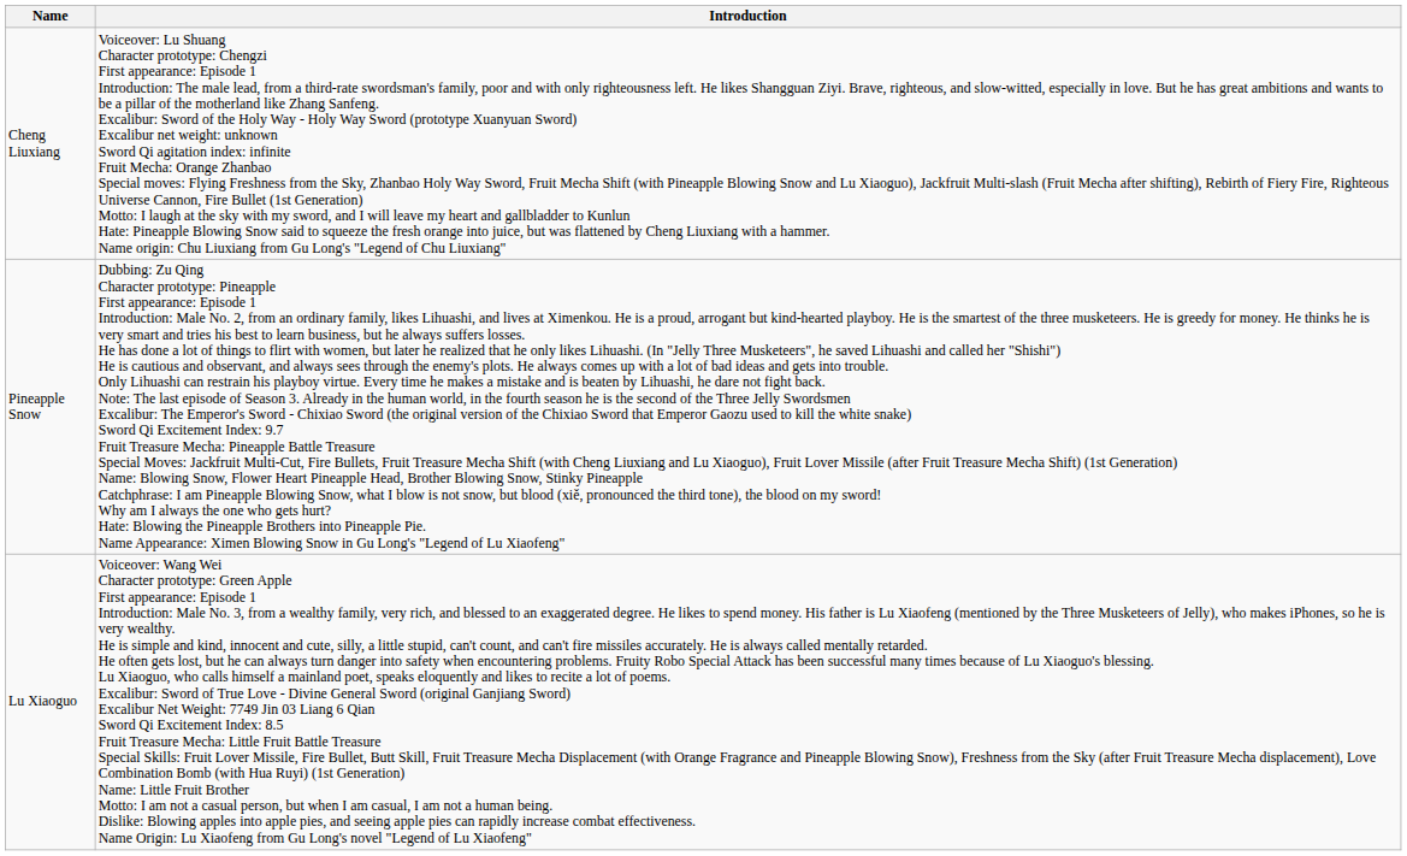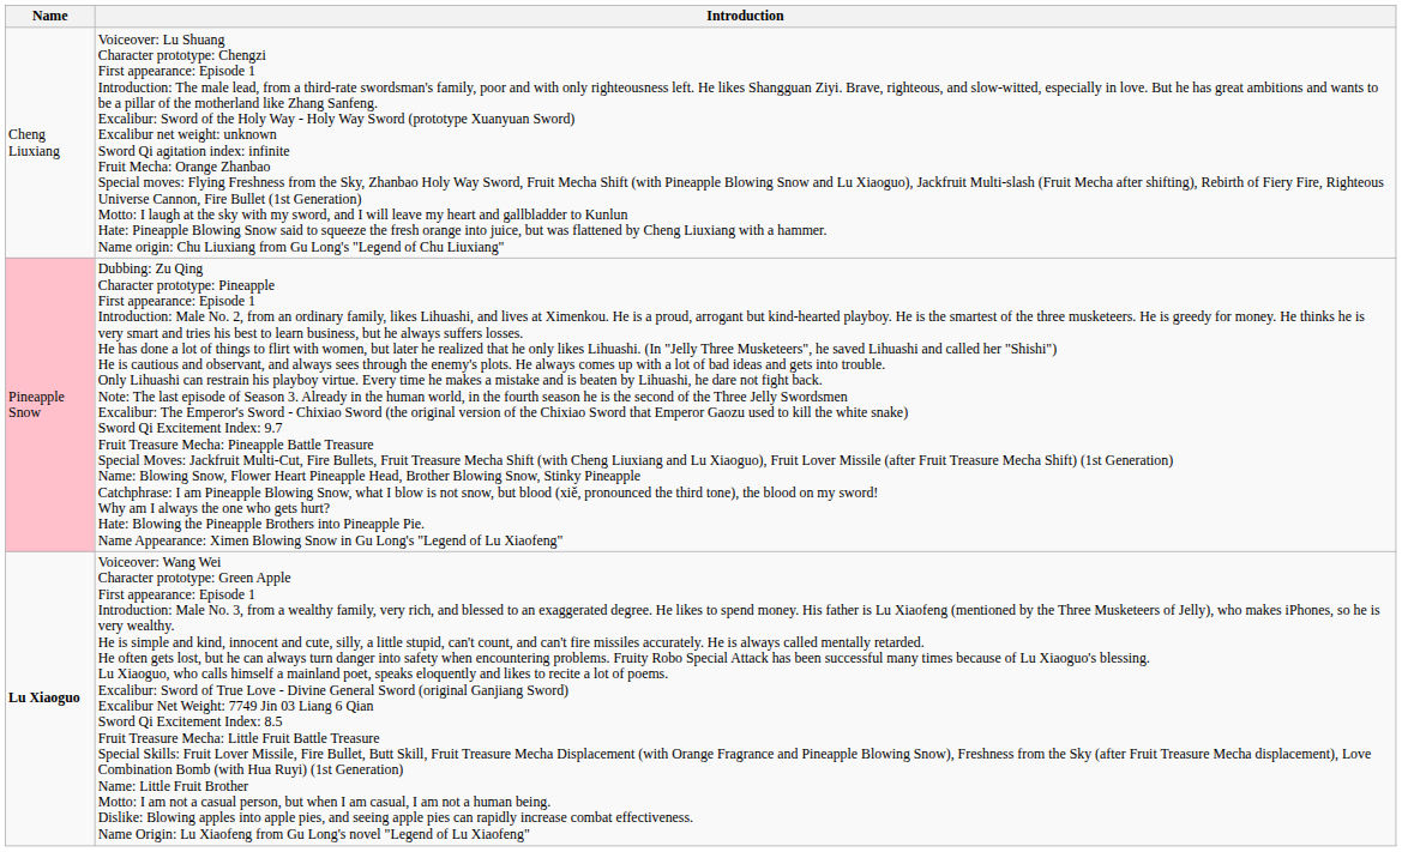Pineapple Snow | Name: no background -> pink background
Lu Xiaoguo | Name: normal -> bold
